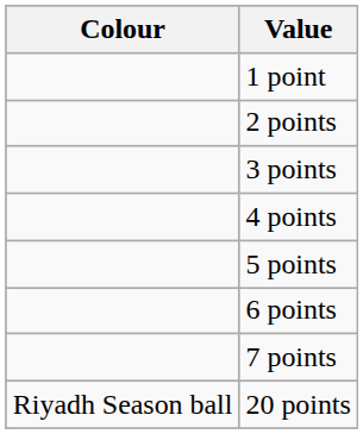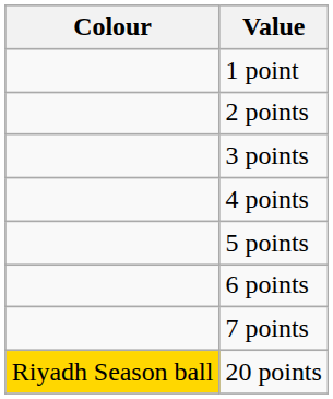20 points | Colour: no background -> gold background
